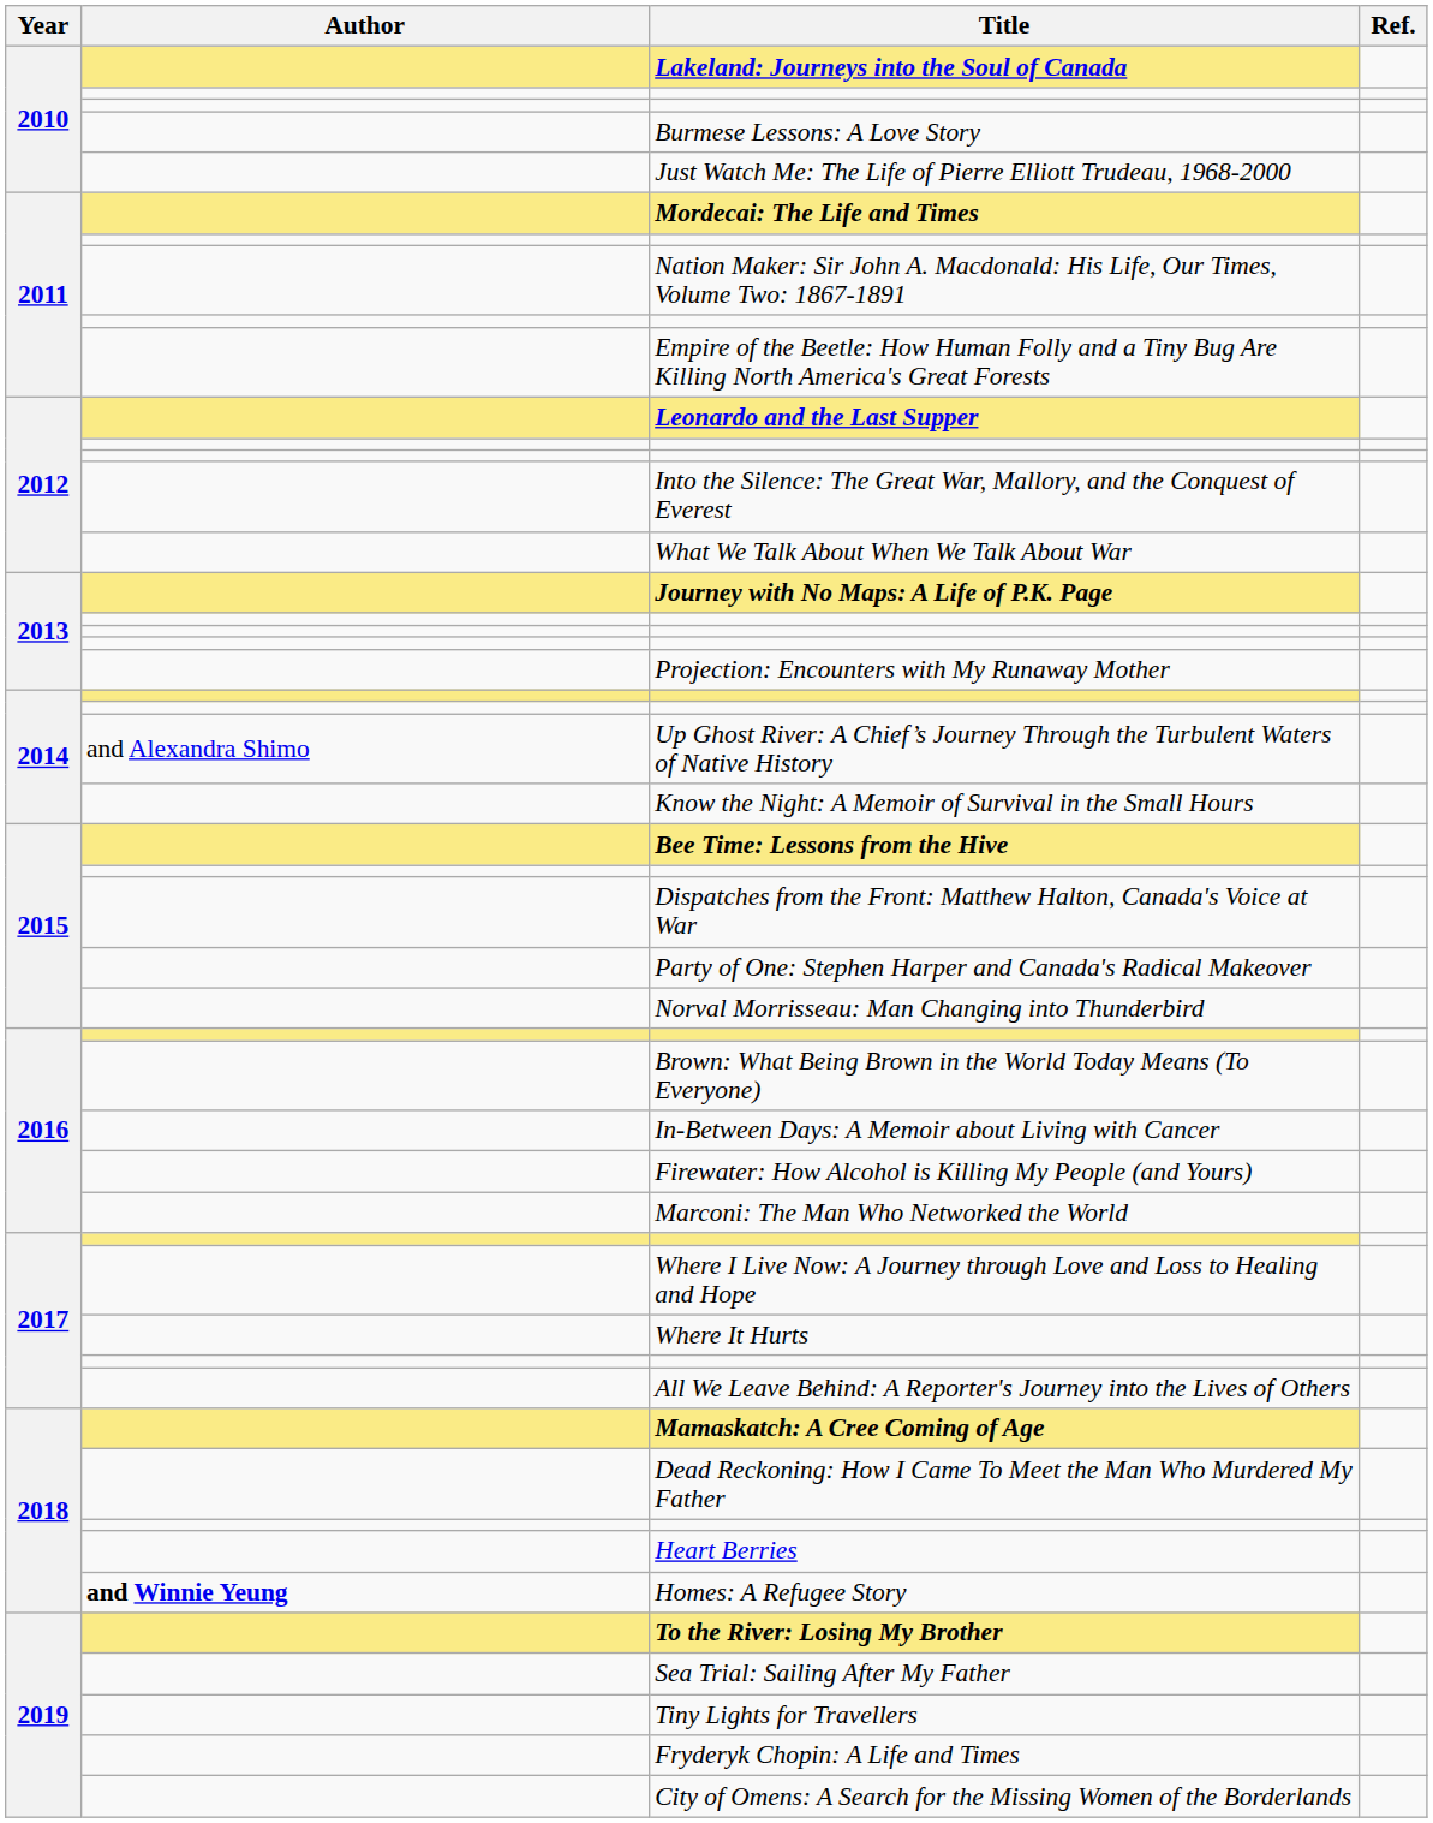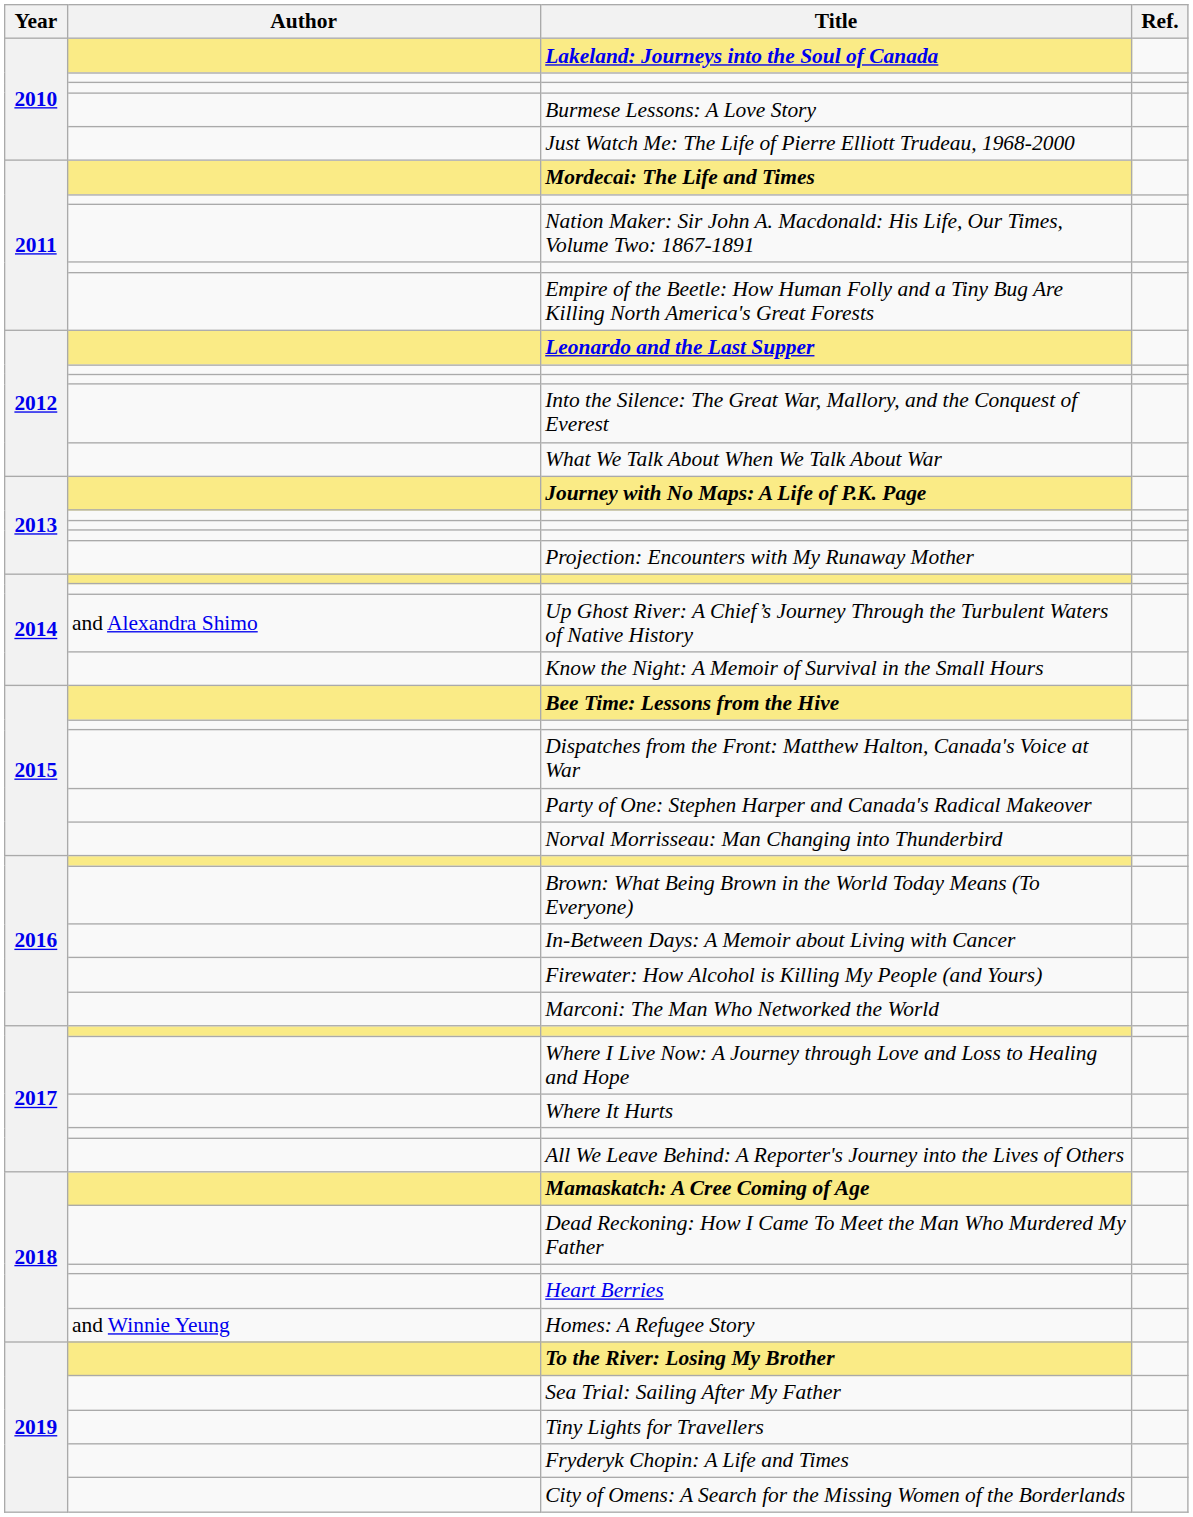Homes: A Refugee Story | Author: bold -> normal
